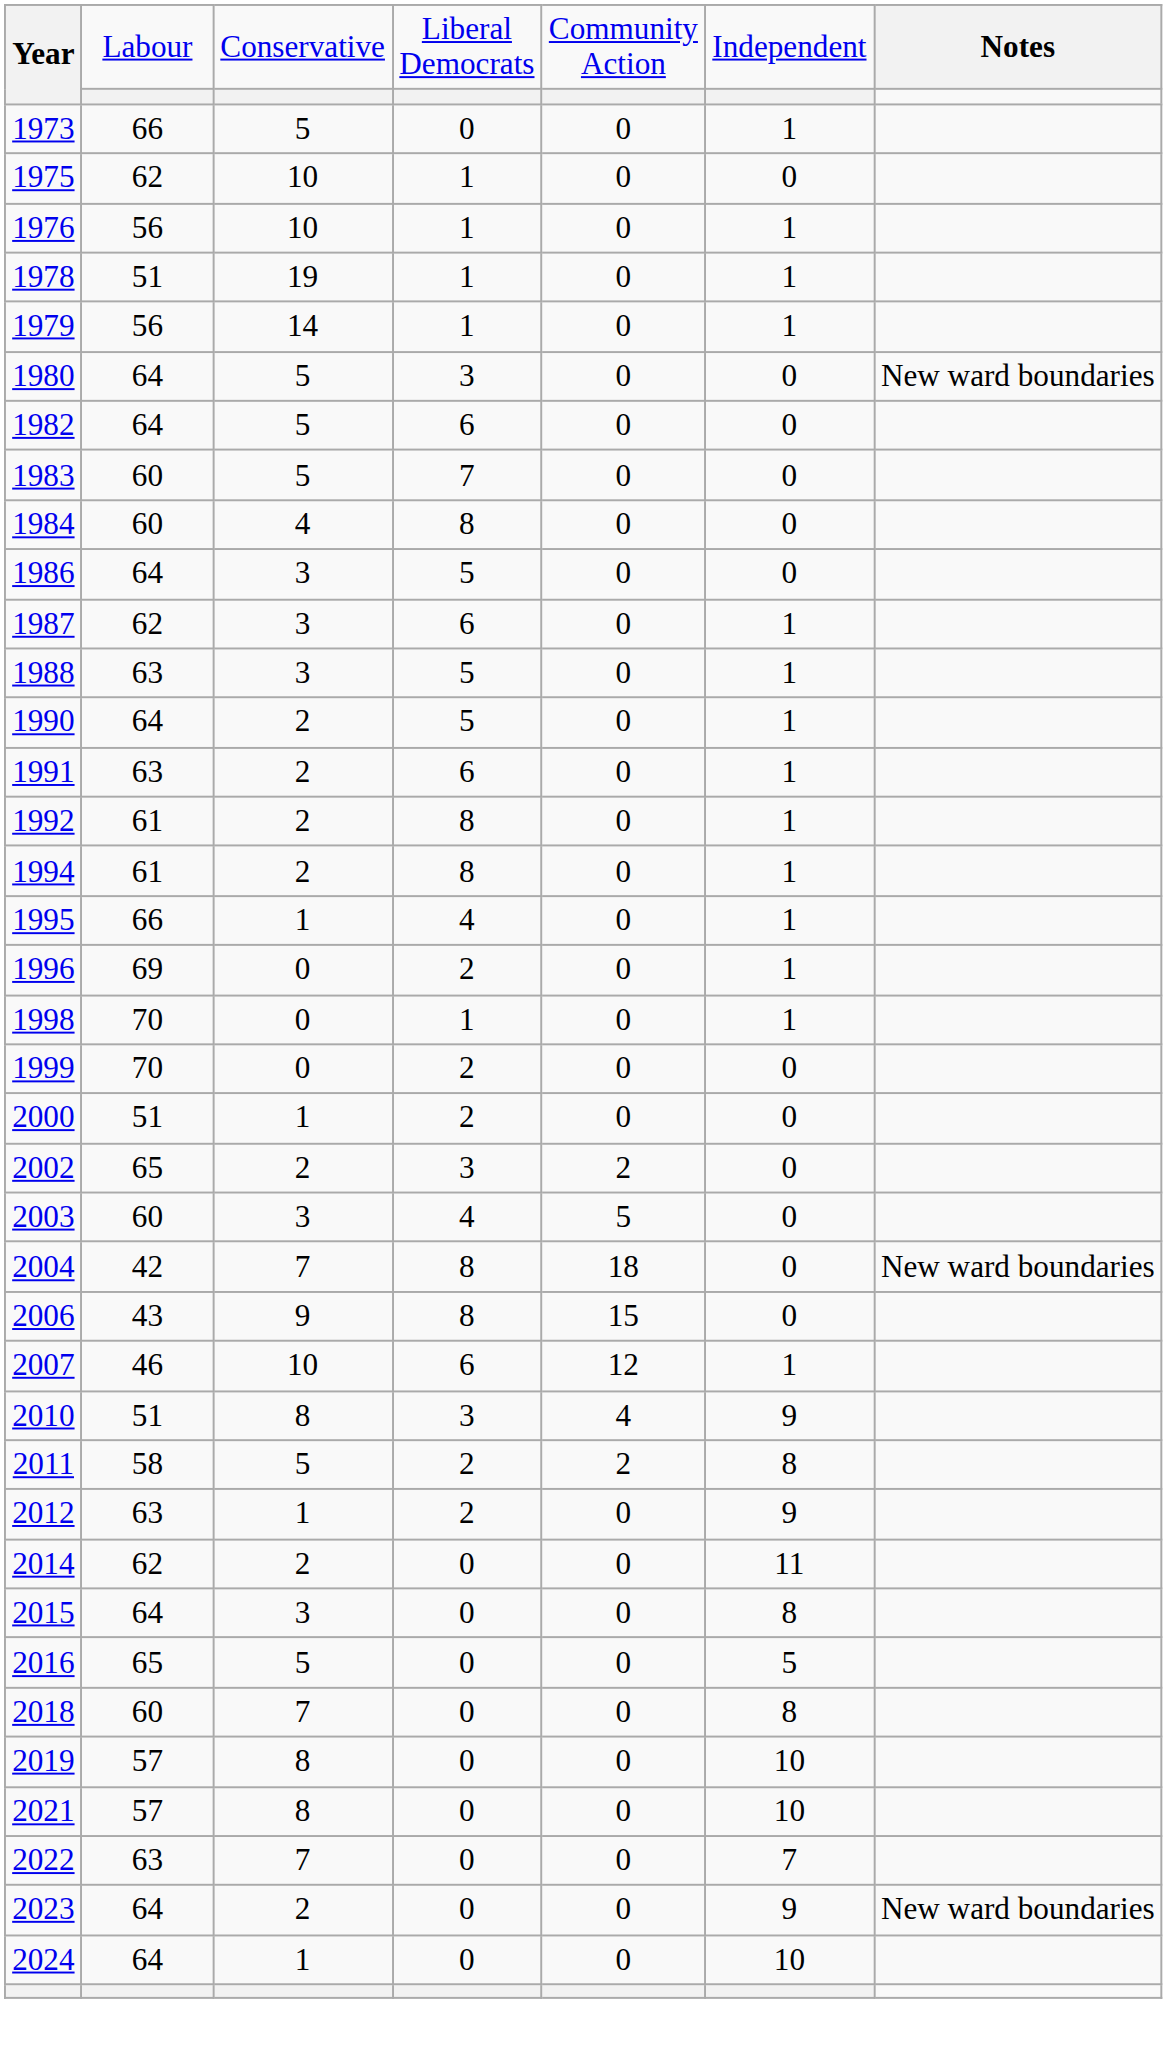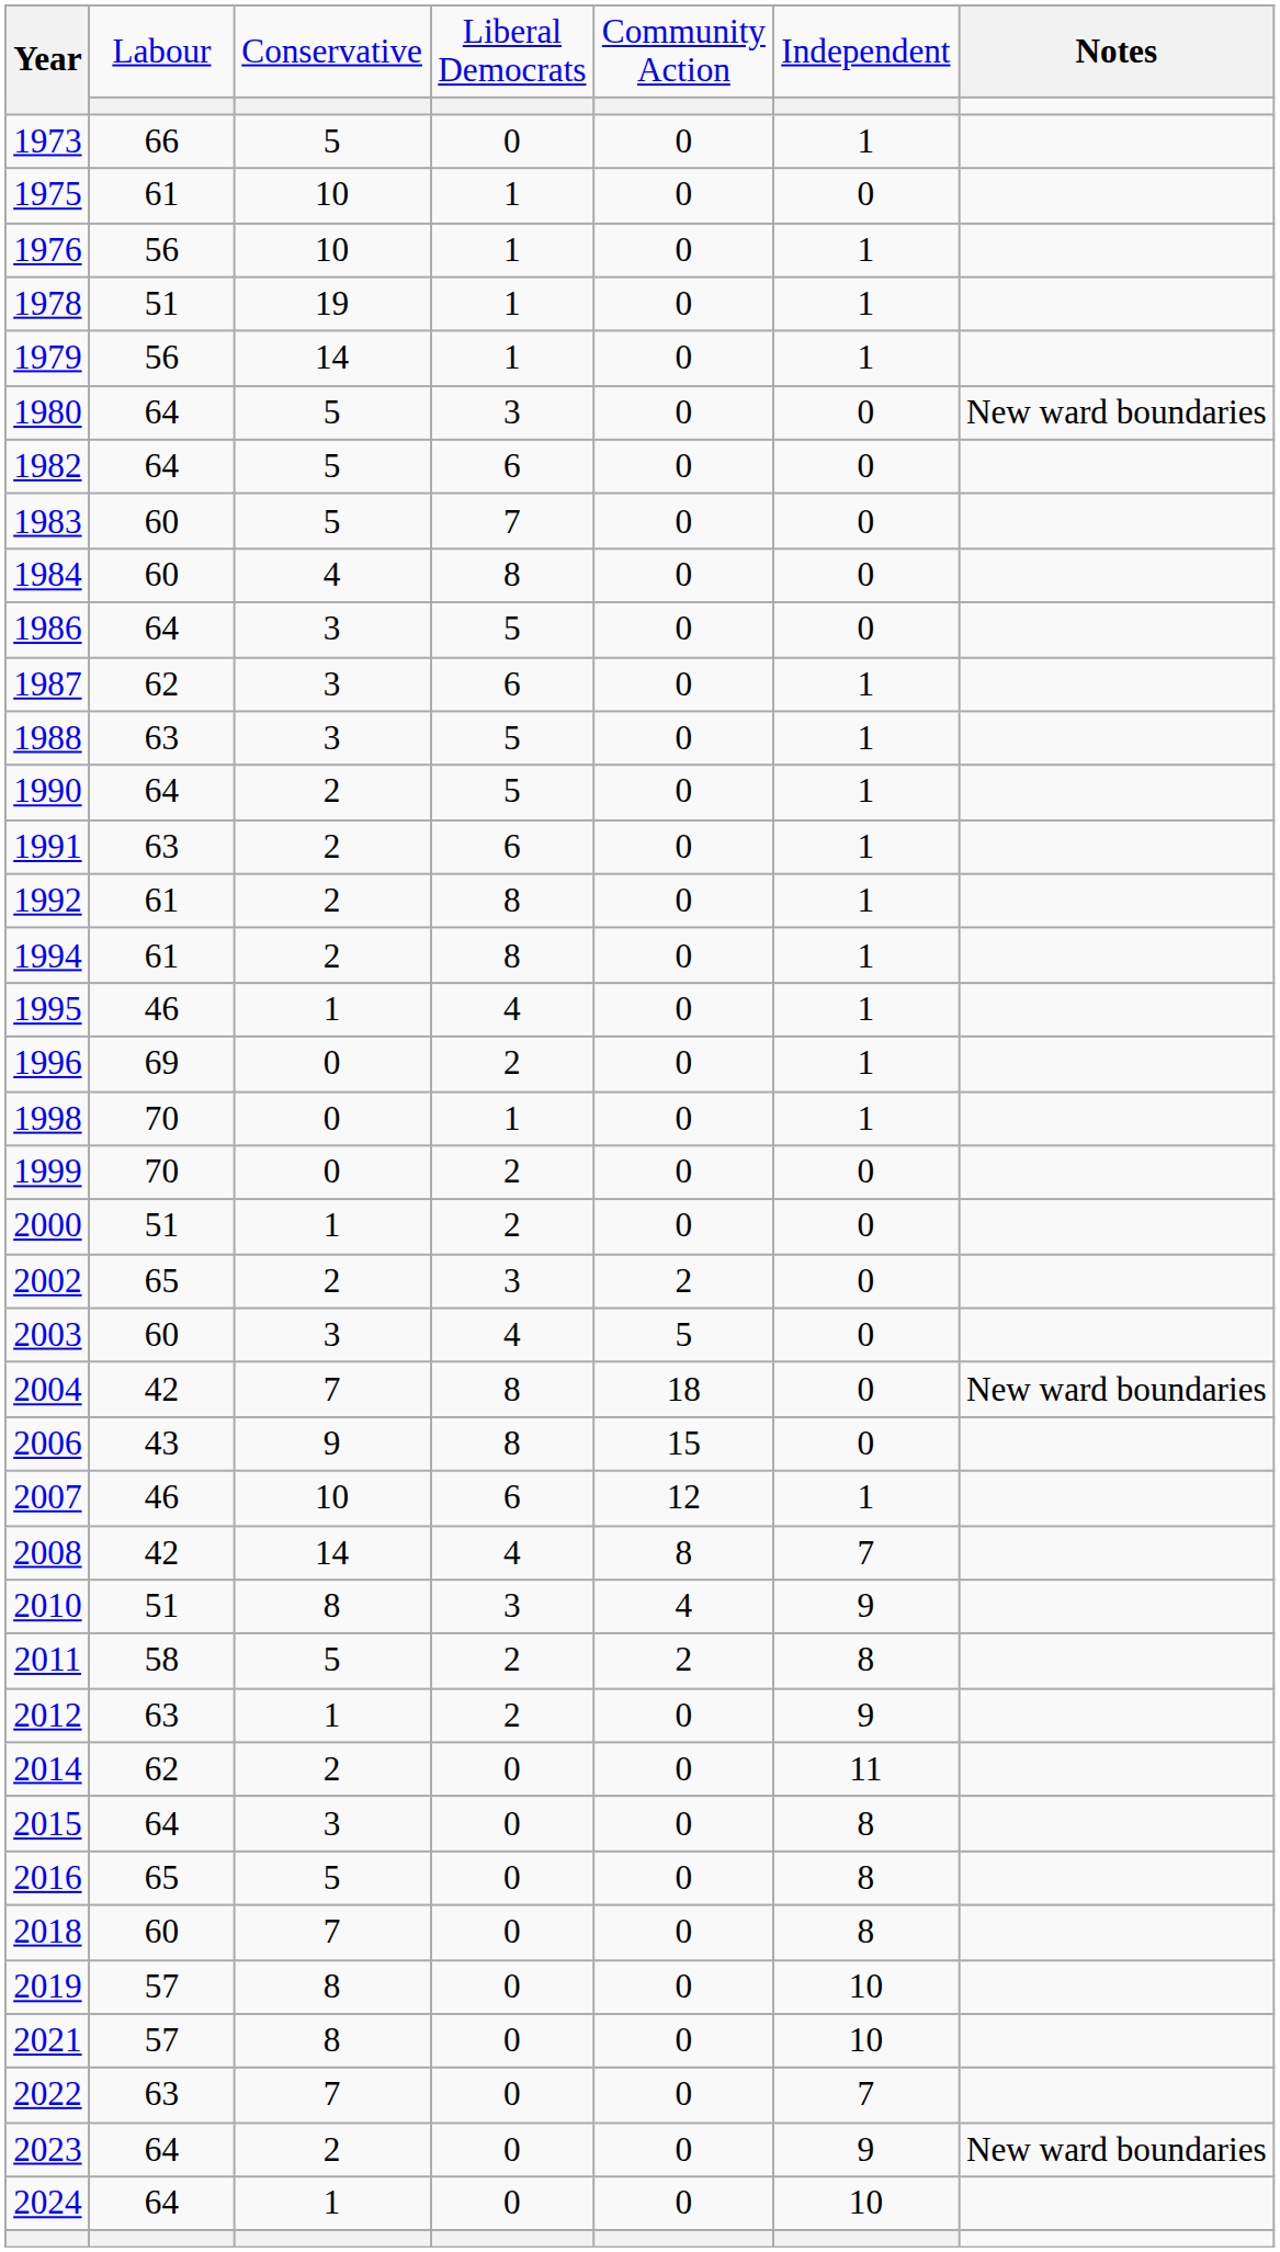1975 | column 2: 62 -> 61
1995 | column 2: 66 -> 46
+ row: 2008 | 42 | 14 | 4 | 8 | 7
2016 | column 6: 5 -> 8
